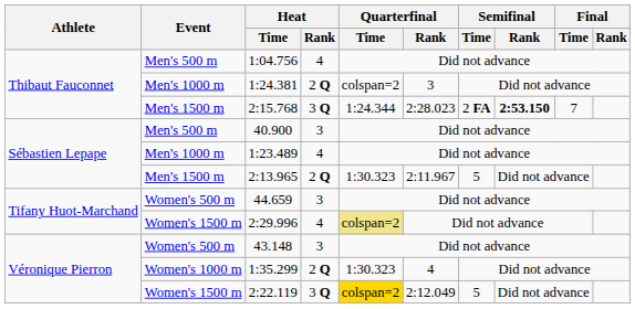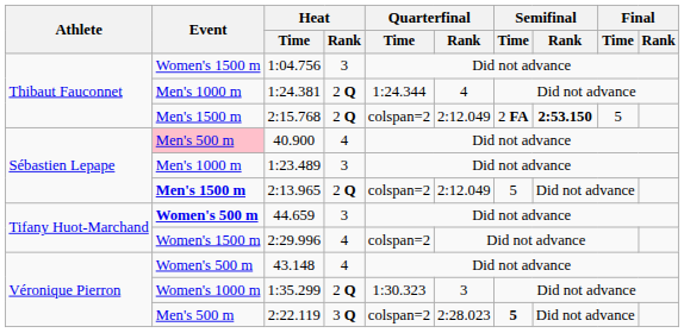1:04.756 | Event: Men's 500 m -> Women's 1500 m
1:04.756 | Heat / Rank: 4 -> 3
1:24.381 | Quarterfinal / Time: colspan=2 -> 1:24.344
1:24.381 | Quarterfinal / Rank: 3 -> 4
2:15.768 | Heat / Rank: 3 Q -> 2 Q
2:15.768 | Quarterfinal / Time: 1:24.344 -> colspan=2
2:15.768 | Quarterfinal / Rank: 2:28.023 -> 2:12.049
2:15.768 | Final / Time: 7 -> 5
40.900 | Event: no background -> pink background
40.900 | Heat / Rank: 3 -> 4
1:23.489 | Heat / Rank: 4 -> 3
2:13.965 | Event: normal -> bold
2:13.965 | Quarterfinal / Time: 1:30.323 -> colspan=2
2:13.965 | Quarterfinal / Rank: 2:11.967 -> 2:12.049
44.659 | Event: normal -> bold
2:29.996 | Quarterfinal / Time: khaki background -> no background
43.148 | Heat / Rank: 3 -> 4
1:35.299 | Quarterfinal / Rank: 4 -> 3
2:22.119 | Event: Women's 1500 m -> Men's 500 m
2:22.119 | Quarterfinal / Time: gold background -> no background
2:22.119 | Quarterfinal / Rank: 2:12.049 -> 2:28.023
2:22.119 | Semifinal / Time: normal -> bold
